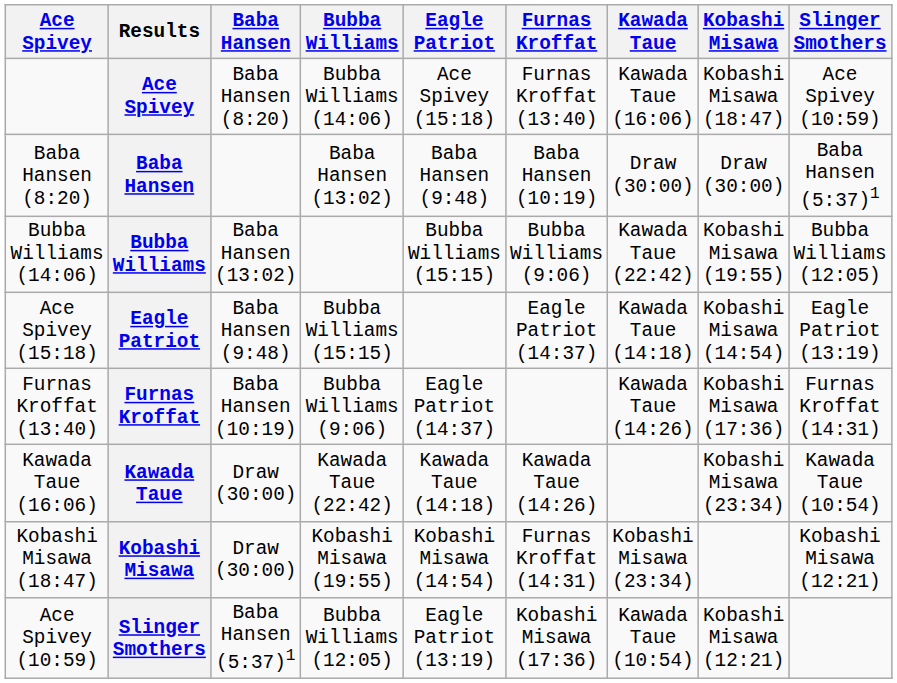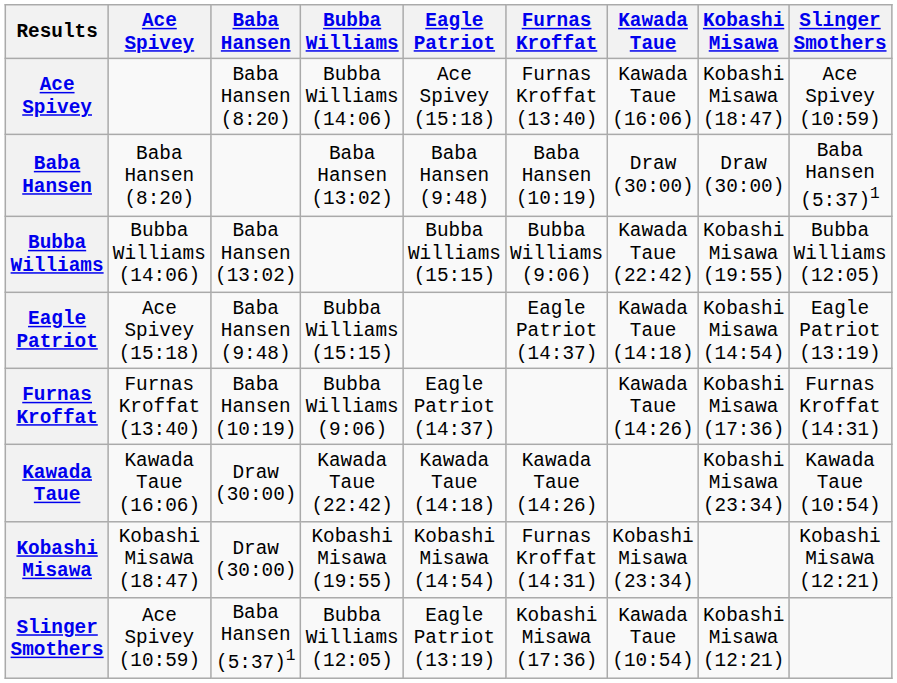columns swapped: Results <-> Ace Spivey
